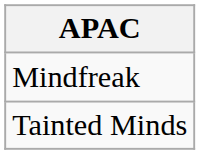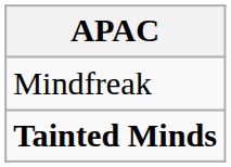row 3 | column 1: normal -> bold
